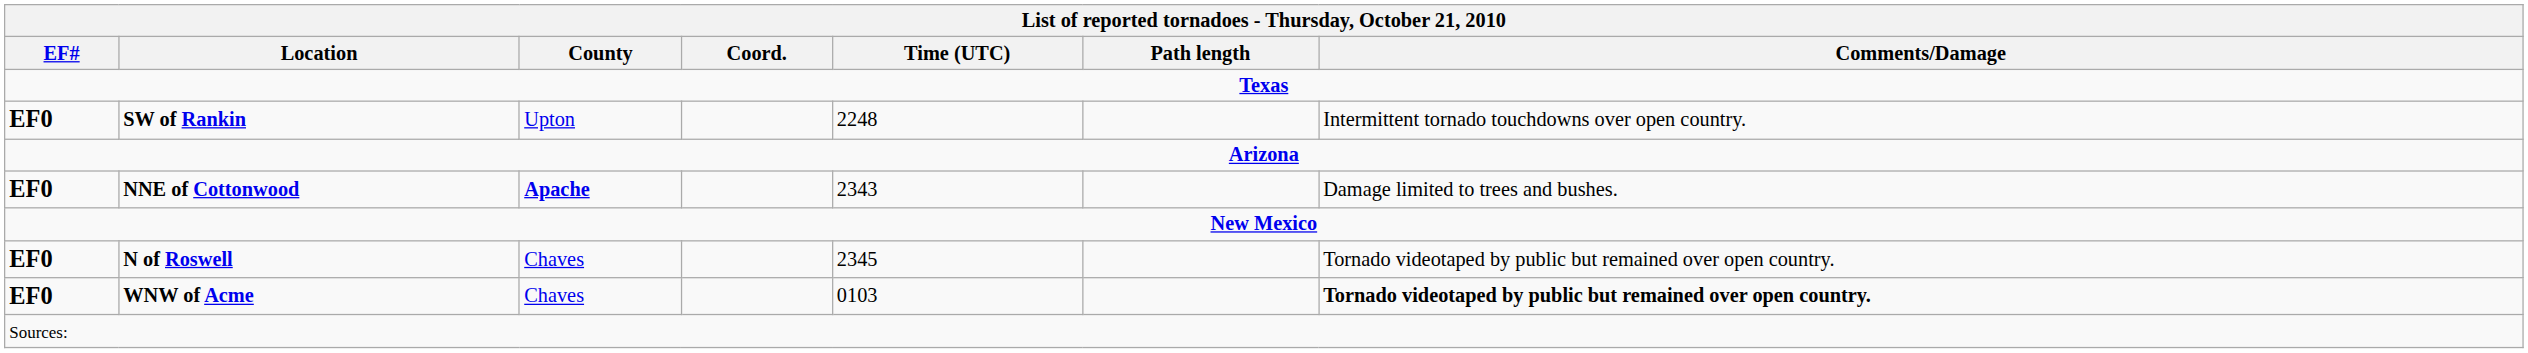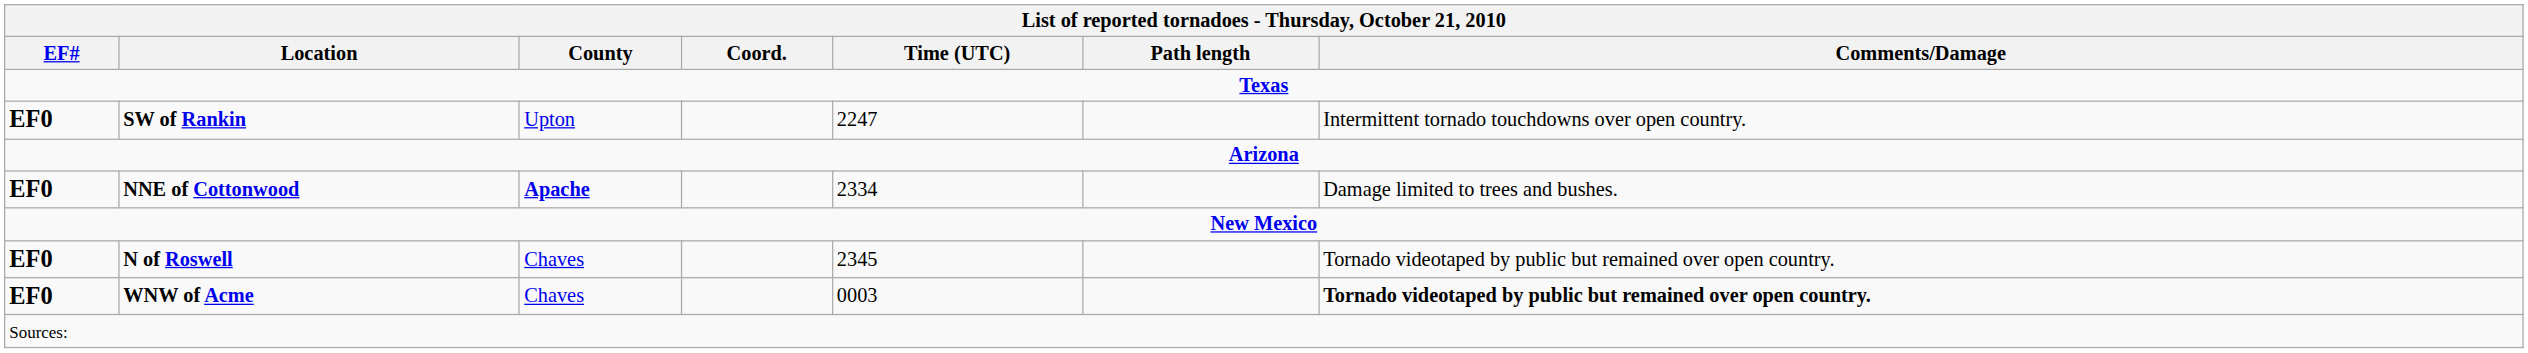SW of Rankin | Time (UTC): 2248 -> 2247
NNE of Cottonwood | Time (UTC): 2343 -> 2334
WNW of Acme | Time (UTC): 0103 -> 0003
